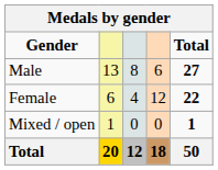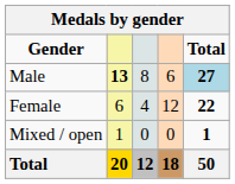Male | column 2: normal -> bold
Male | Total: no background -> lightblue background
